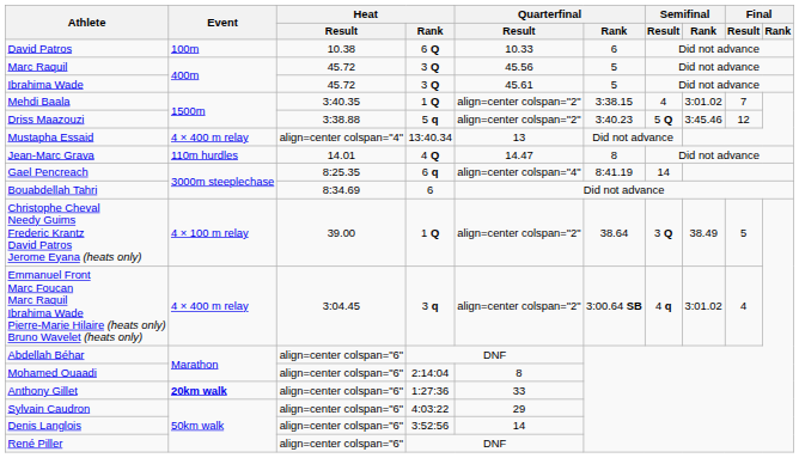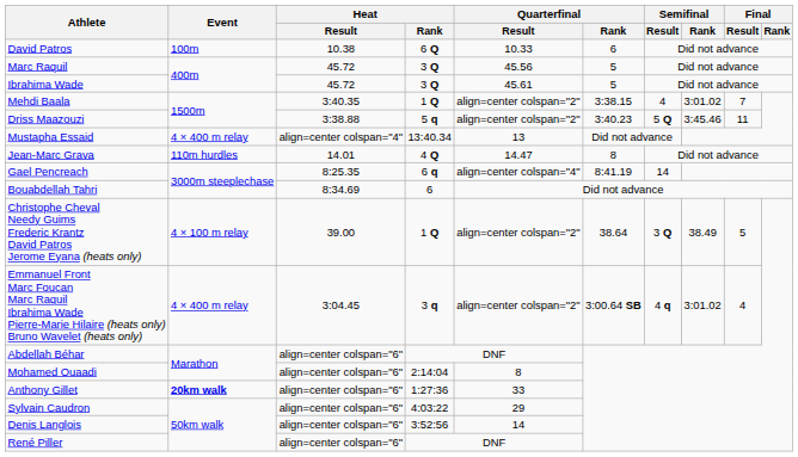Driss Maazouzi | Final / Result: 12 -> 11
